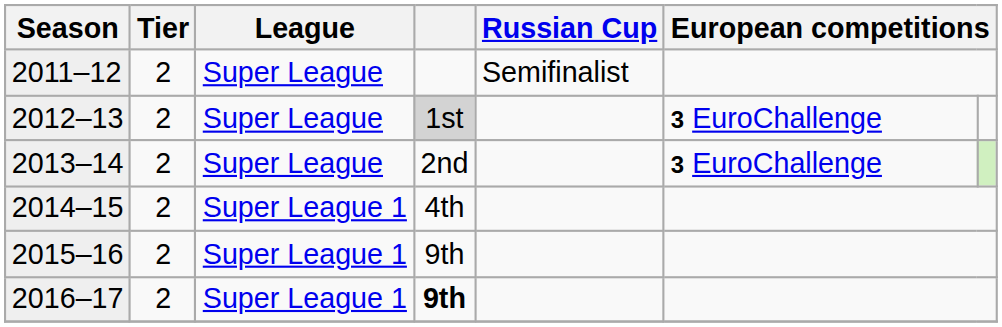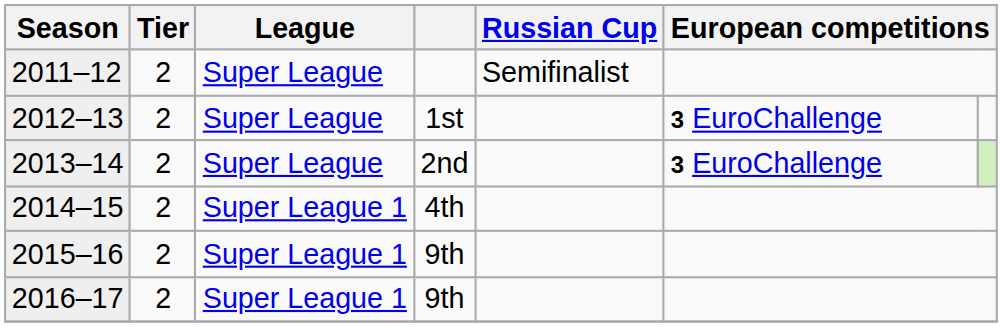2012–13 | column 4: lightgrey background -> no background
2016–17 | column 4: bold -> normal
